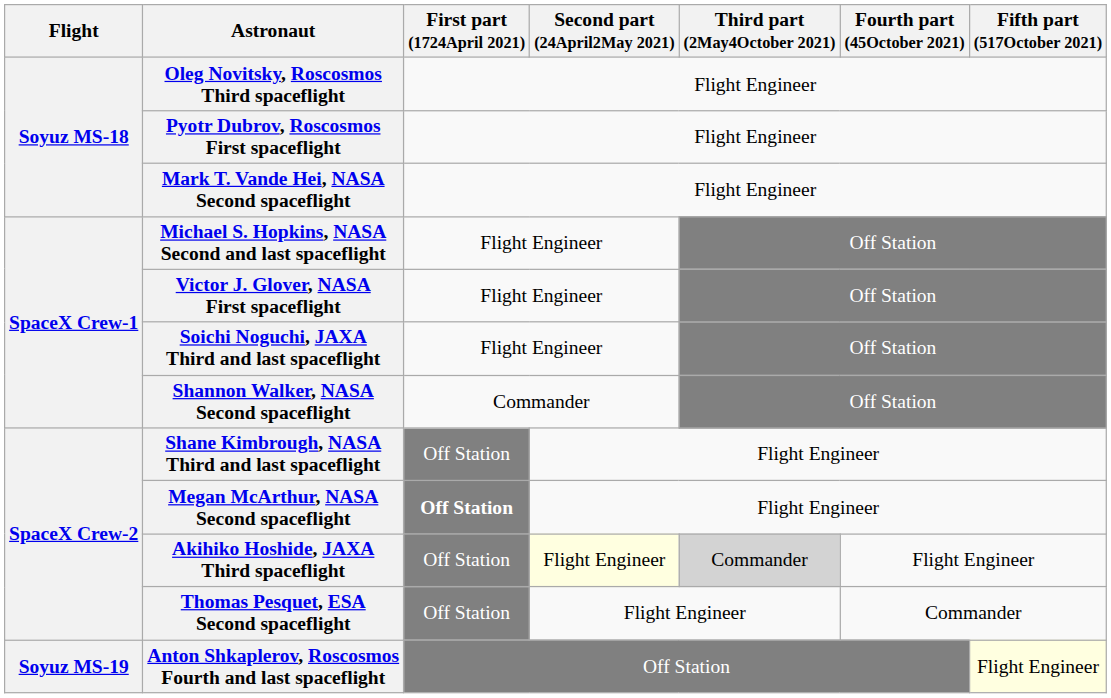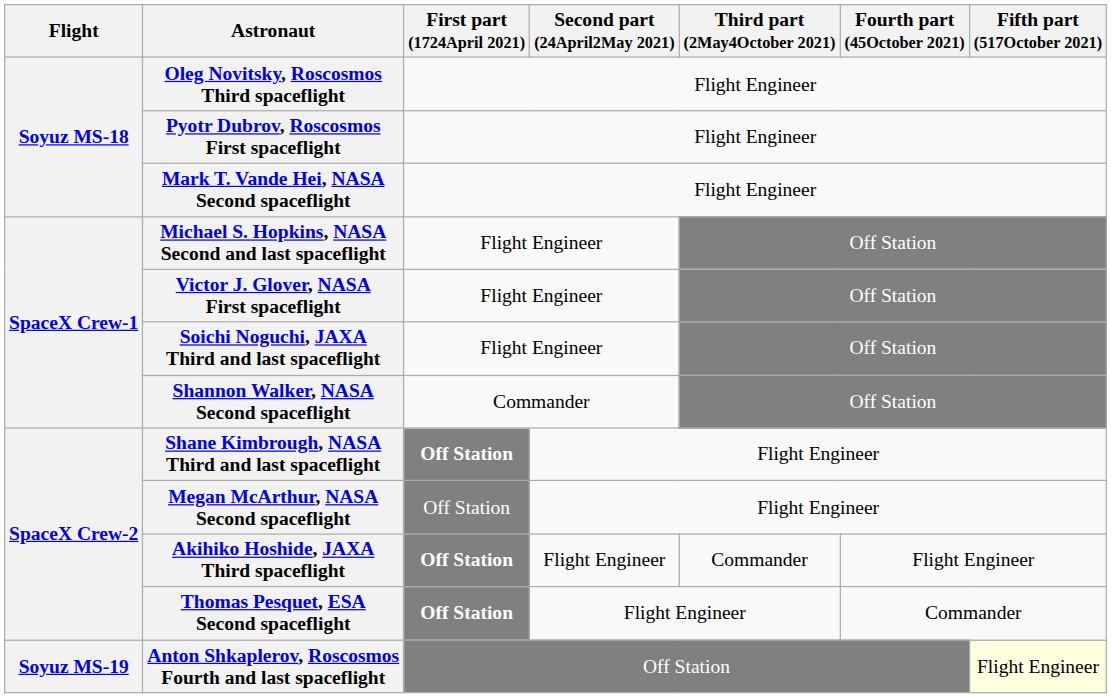Shane Kimbrough, NASA Third and last spaceflight | First part (1724April 2021): normal -> bold
Megan McArthur, NASA Second spaceflight | First part (1724April 2021): bold -> normal
Akihiko Hoshide, JAXA Third spaceflight | First part (1724April 2021): normal -> bold
Akihiko Hoshide, JAXA Third spaceflight | Second part (24April2May 2021): lightyellow background -> no background
Akihiko Hoshide, JAXA Third spaceflight | Third part (2May4October 2021): lightgrey background -> no background
Thomas Pesquet, ESA Second spaceflight | First part (1724April 2021): normal -> bold
